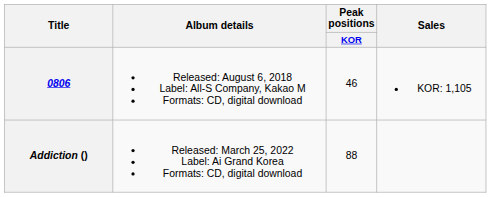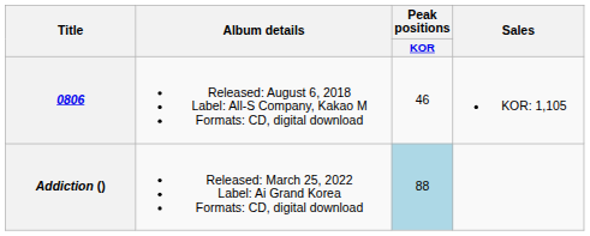Addiction () | Peak positions / KOR: no background -> lightblue background
